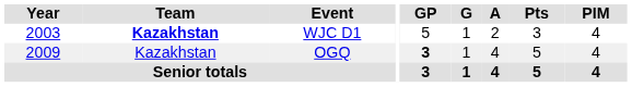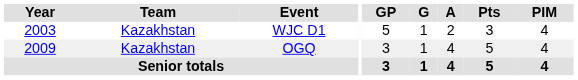WJC D1 | Team: bold -> normal
OGQ | GP: bold -> normal
